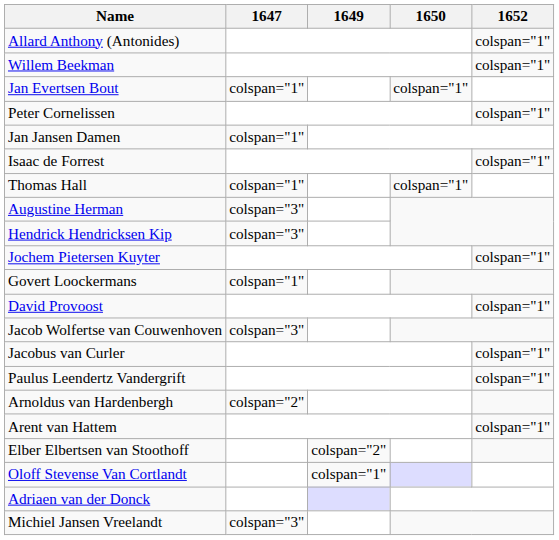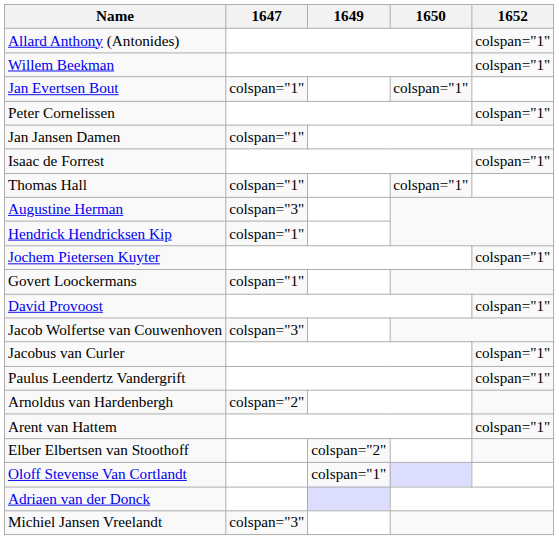Hendrick Hendricksen Kip | 1647: colspan="3" -> colspan="1"
